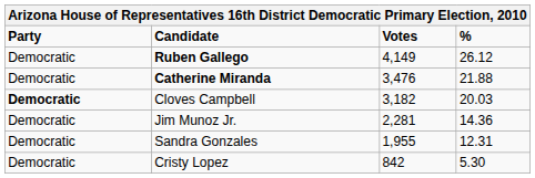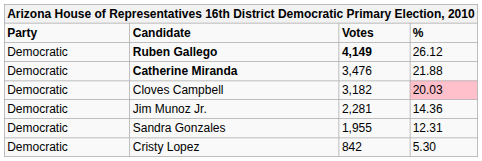Ruben Gallego | Votes: normal -> bold
Cloves Campbell | Party: bold -> normal
Cloves Campbell | %: no background -> pink background
